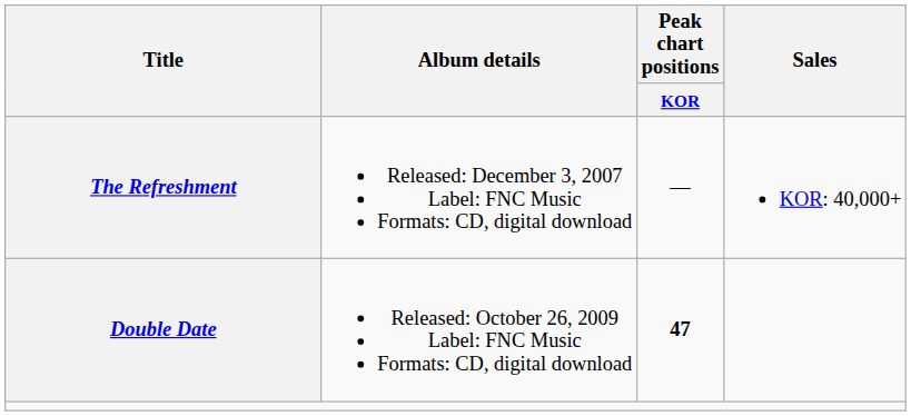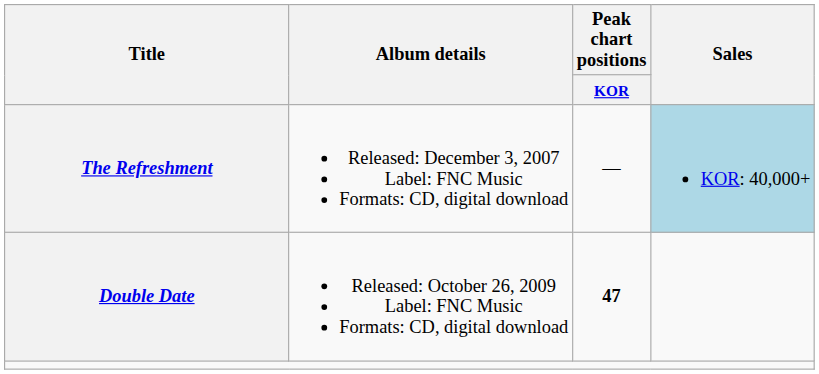The Refreshment | Sales: no background -> lightblue background
